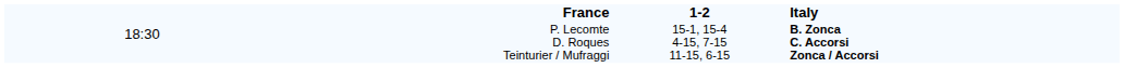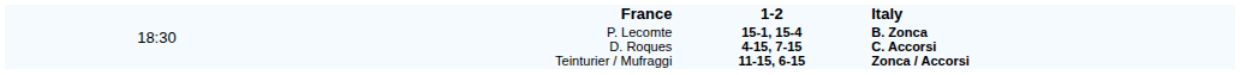P. Lecomte D. Roques Teinturier / Mufraggi | column 3: normal -> bold
